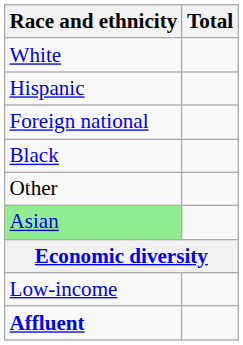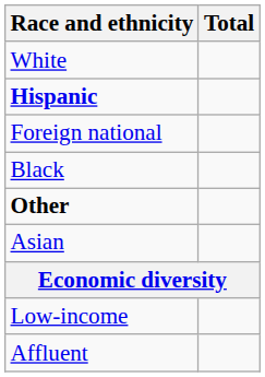Hispanic | Race and ethnicity: normal -> bold
Other | Race and ethnicity: normal -> bold
Asian | Race and ethnicity: lightgreen background -> no background
Affluent | Race and ethnicity: bold -> normal
